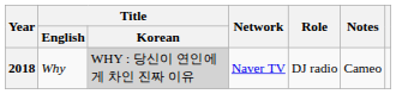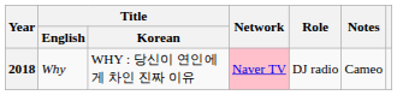2018 | Title / Korean: lightgrey background -> no background
2018 | Network: no background -> pink background
